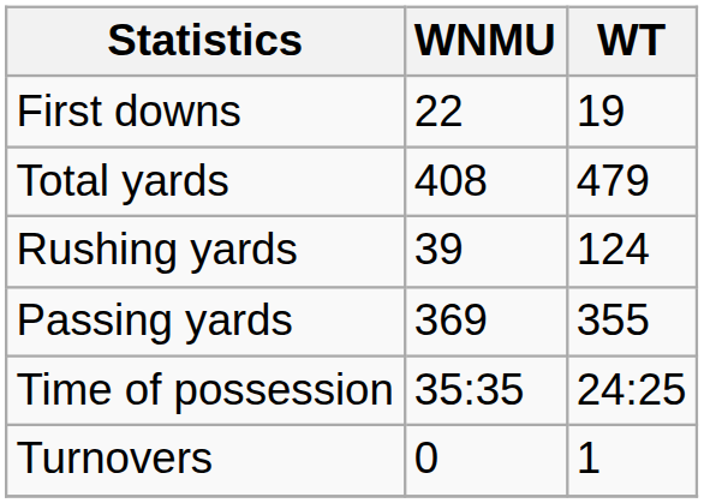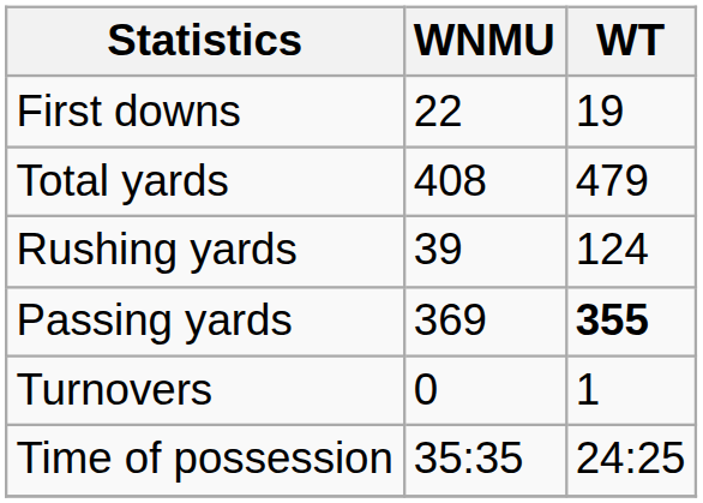Passing yards | WT: normal -> bold
rows swapped: Turnovers <-> Time of possession
